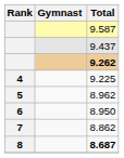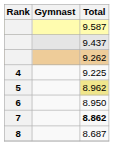9.262 | Total: bold -> normal
8.962 | Total: no background -> khaki background
8.862 | Total: normal -> bold
8.687 | Total: bold -> normal
